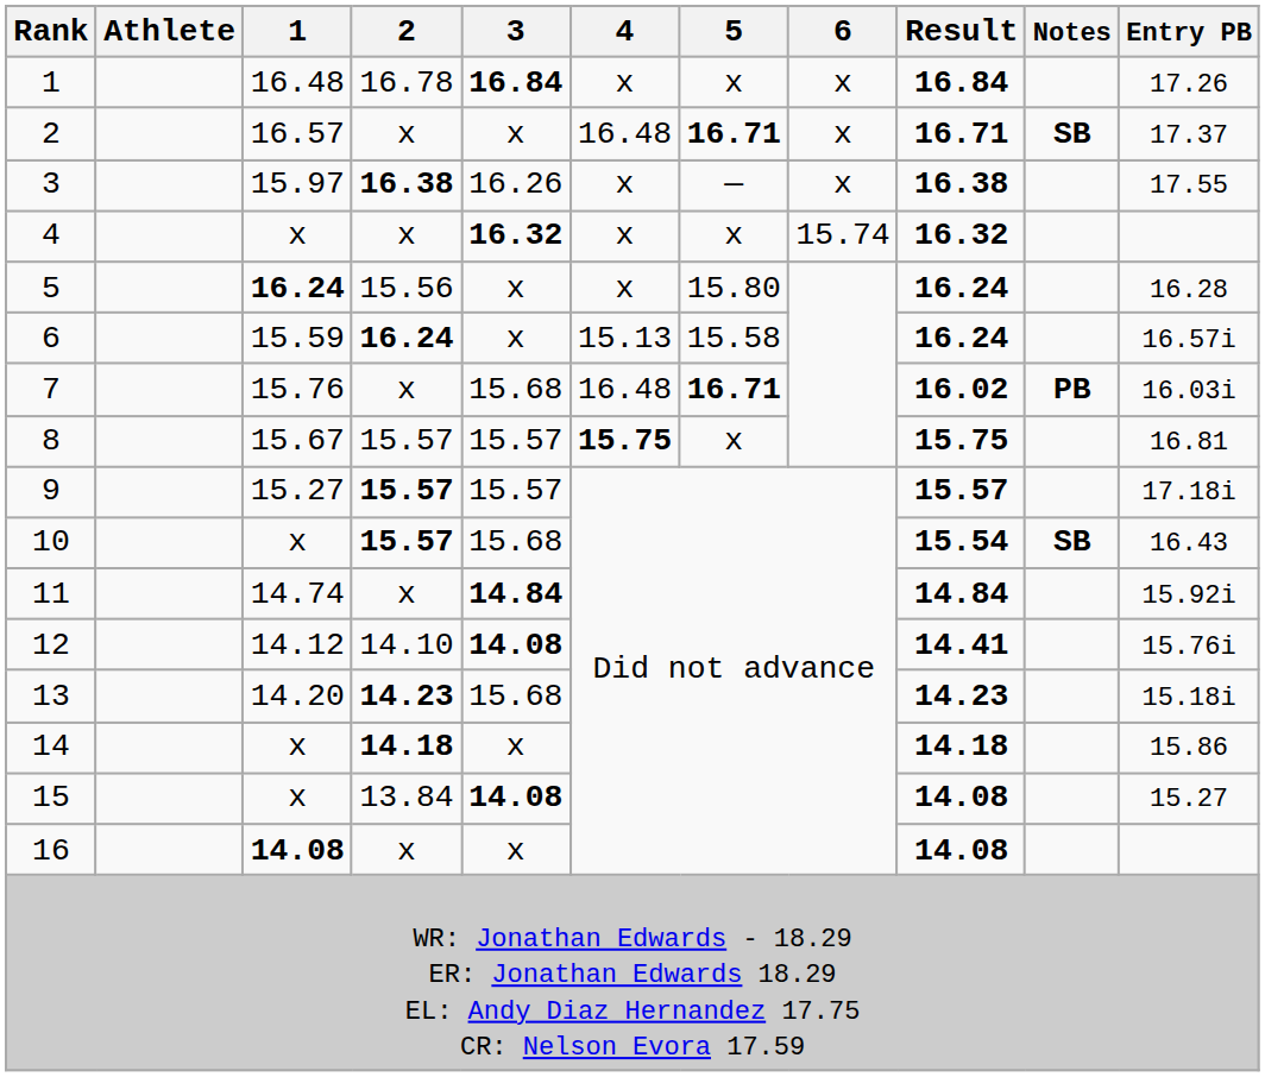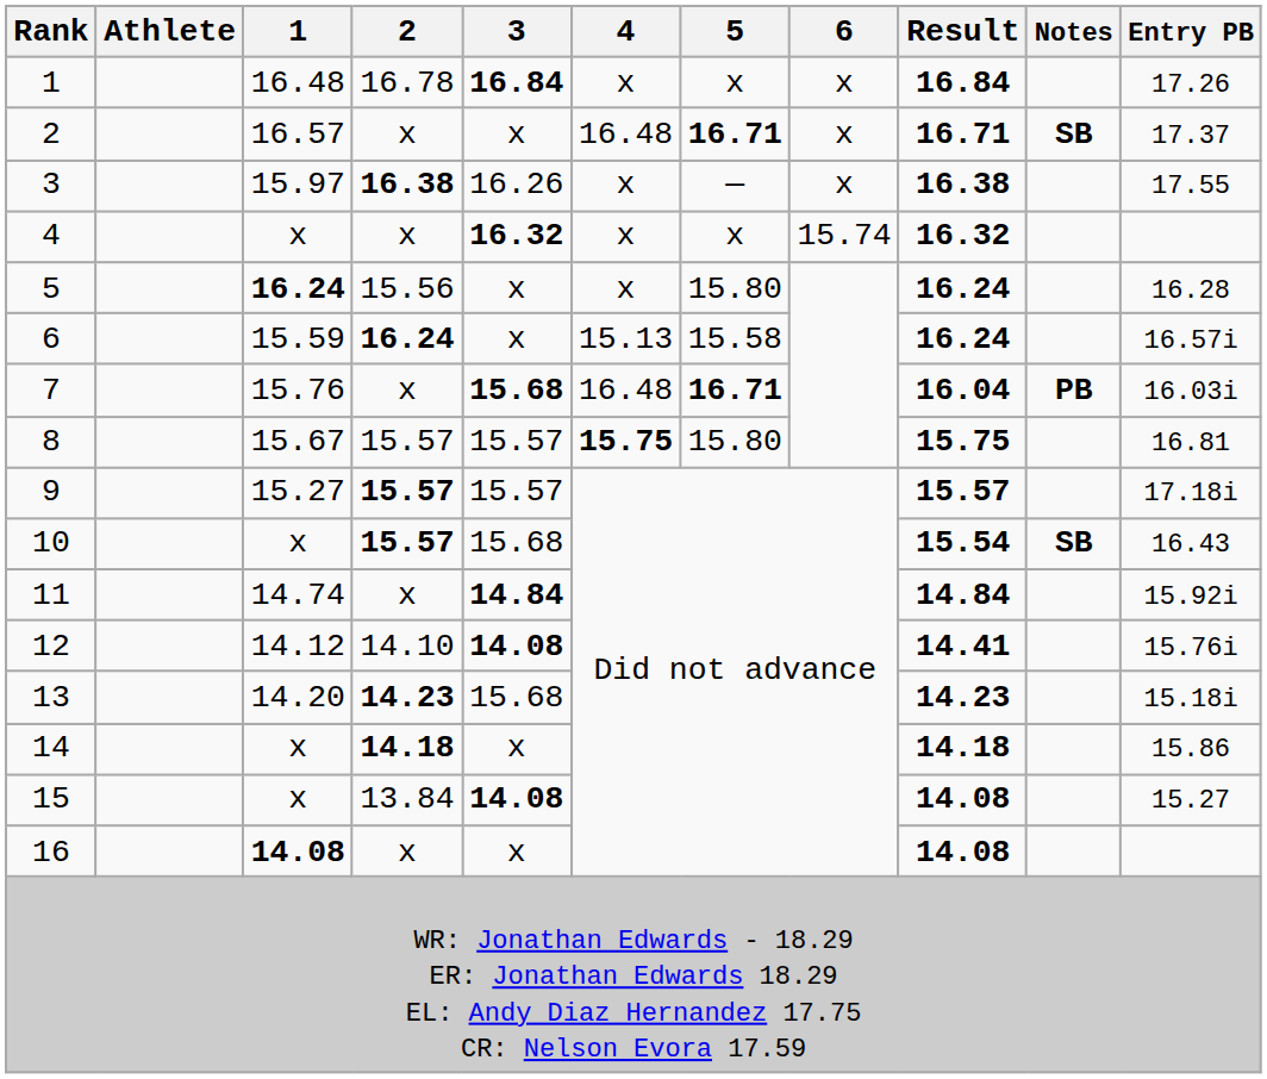7 | 3: normal -> bold
7 | Result: 16.02 -> 16.04
8 | 5: x -> 15.80
